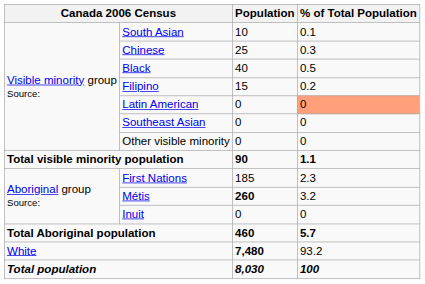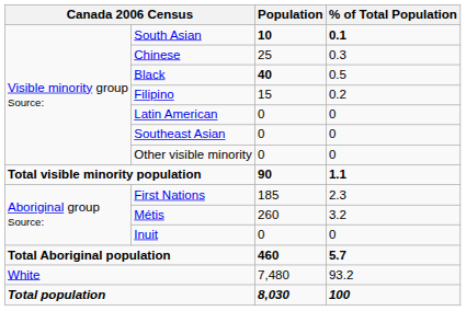South Asian | Population: normal -> bold
South Asian | % of Total Population: normal -> bold
Black | Population: normal -> bold
Latin American | % of Total Population: lightsalmon background -> no background
Métis | Population: bold -> normal
White | Population: bold -> normal
